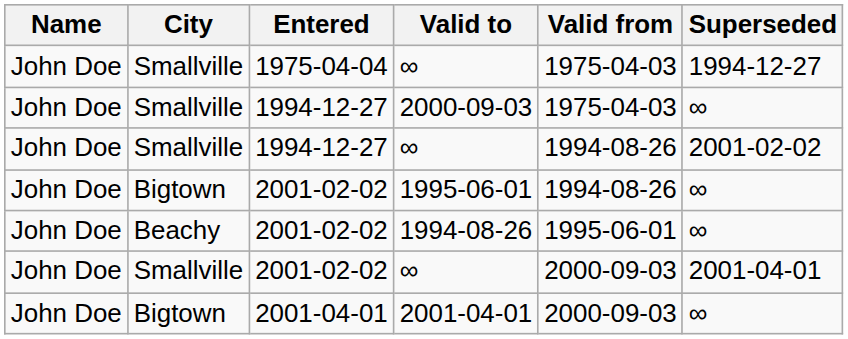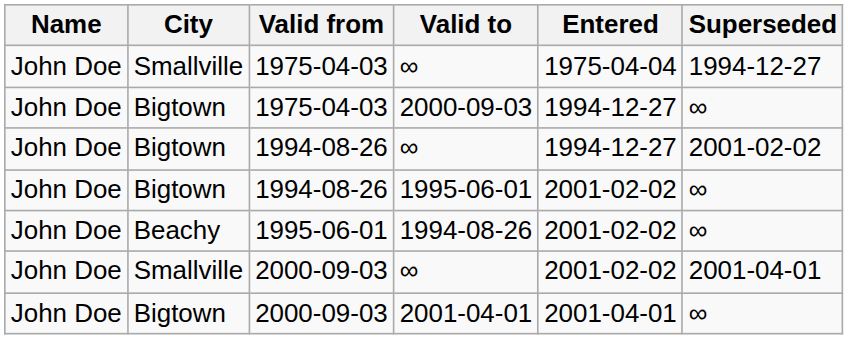columns swapped: Valid from <-> Entered
row 3 | City: Smallville -> Bigtown
row 4 | City: Smallville -> Bigtown
